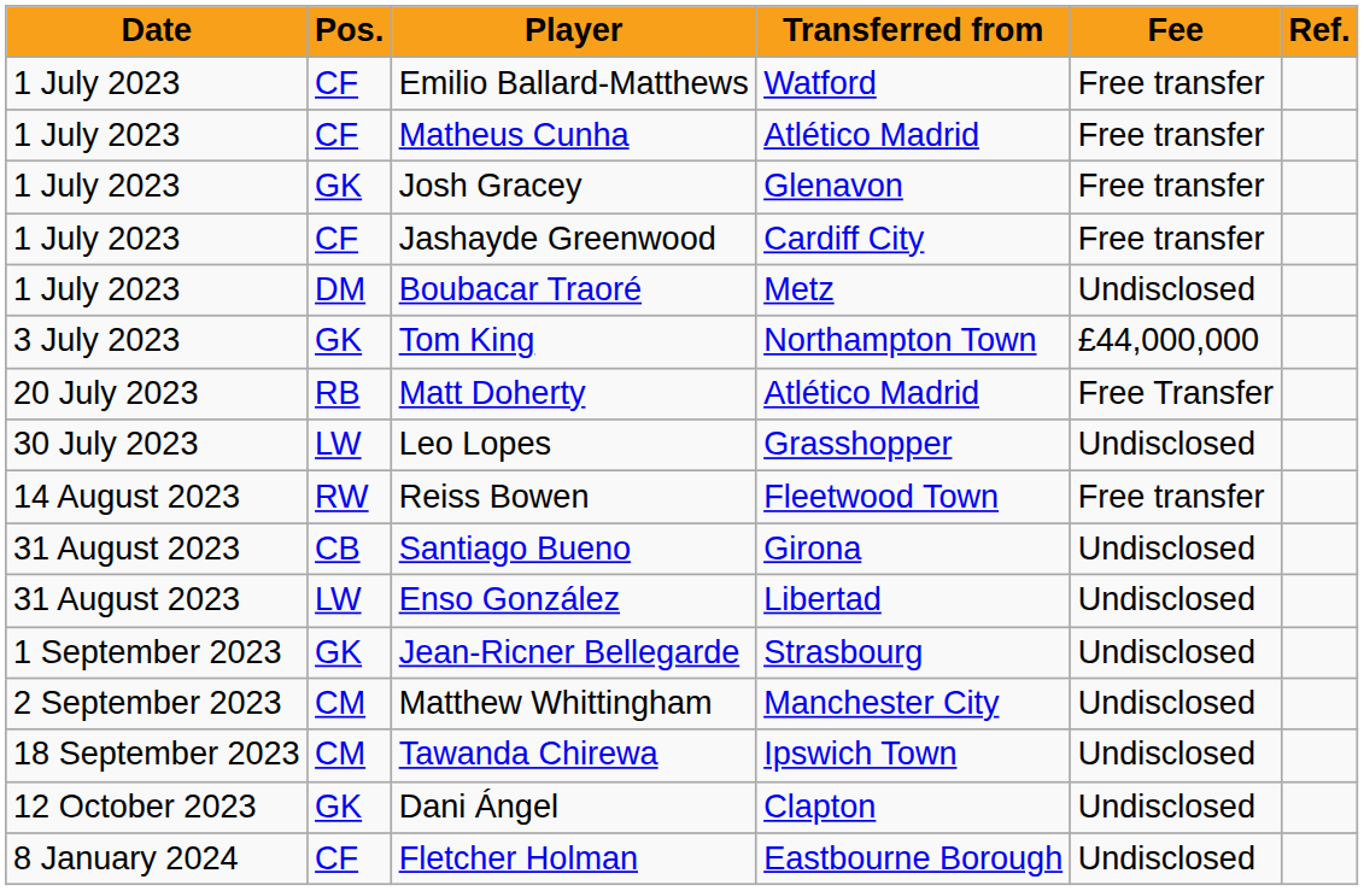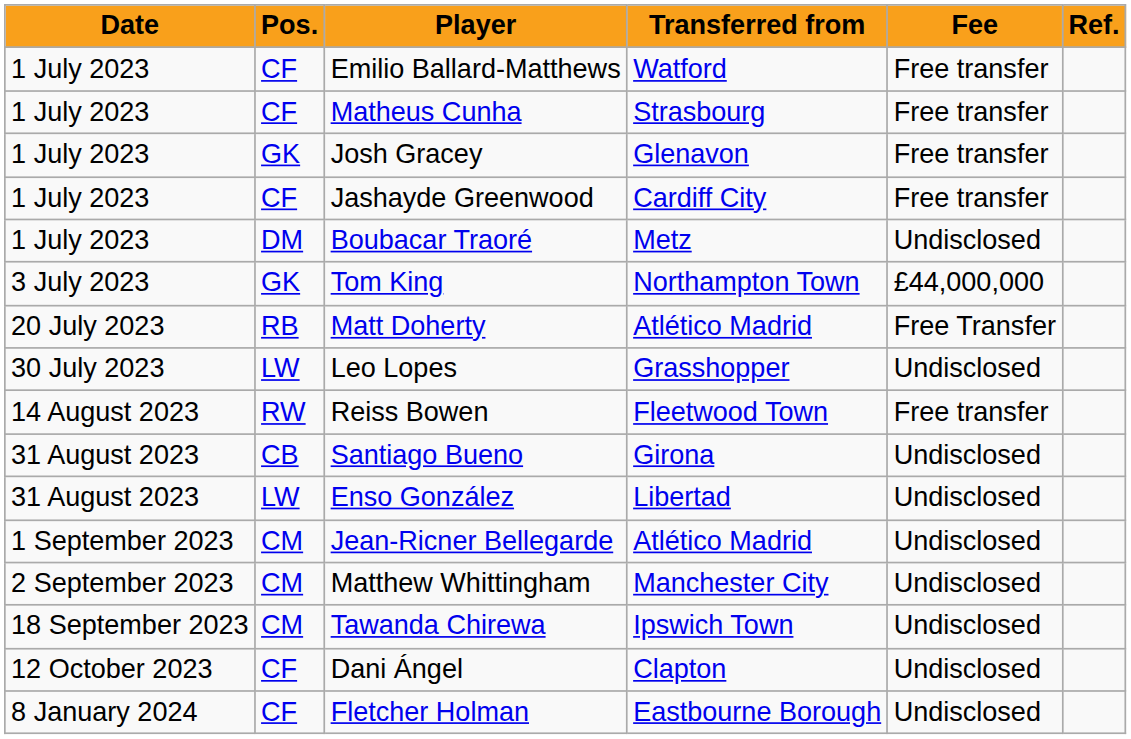Matheus Cunha | Transferred from: Atlético Madrid -> Strasbourg
Jean-Ricner Bellegarde | Pos.: GK -> CM
Jean-Ricner Bellegarde | Transferred from: Strasbourg -> Atlético Madrid
Dani Ángel | Pos.: GK -> CF
